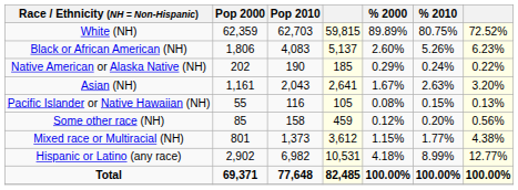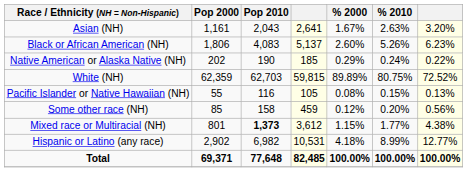rows swapped: White (NH) <-> Asian (NH)
Mixed race or Multiracial (NH) | Pop 2010: normal -> bold
